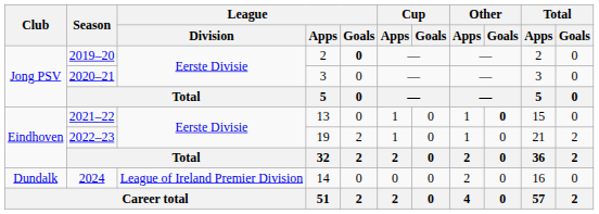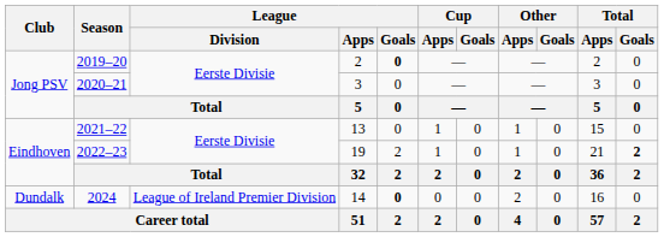2021–22 | Other / Goals: bold -> normal
2022–23 | Total / Goals: normal -> bold
2024 | League / Goals: normal -> bold
